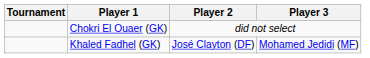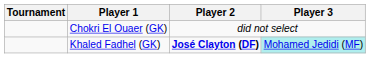Khaled Fadhel (GK) | Player 2: normal -> bold
Khaled Fadhel (GK) | Player 3: no background -> paleturquoise background
